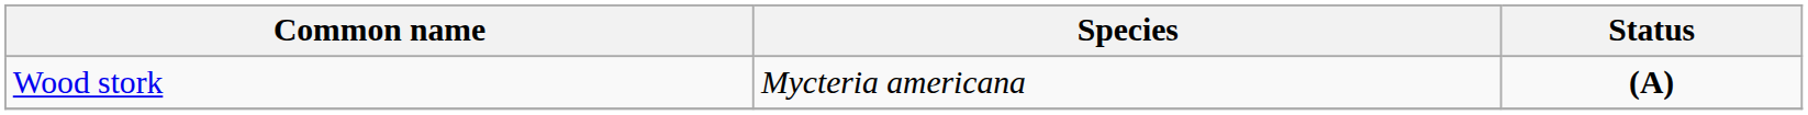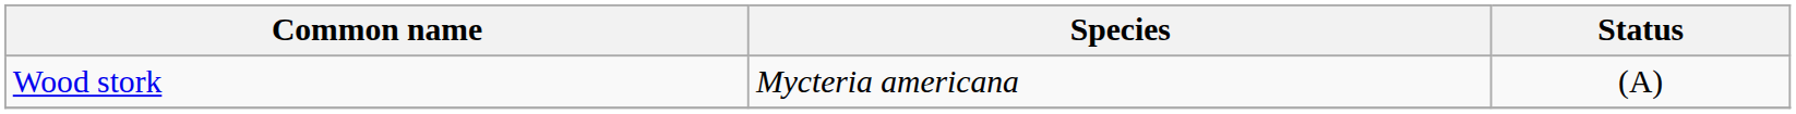Wood stork | Status: bold -> normal
